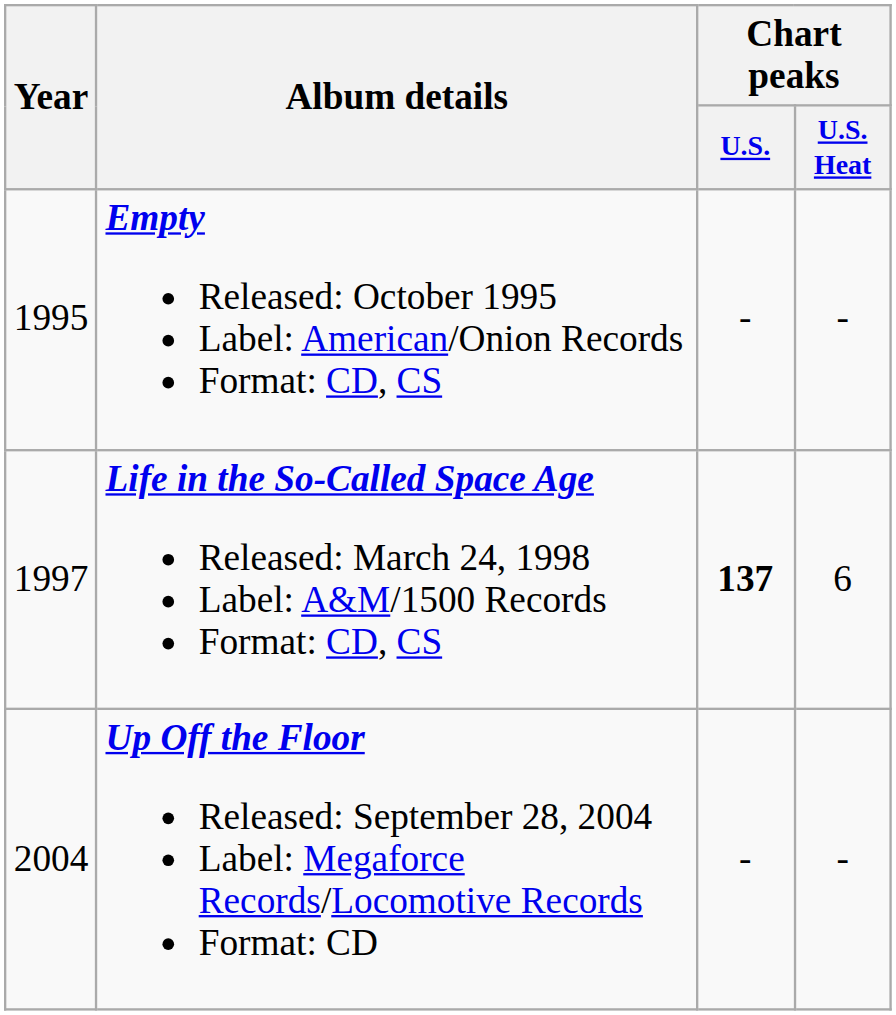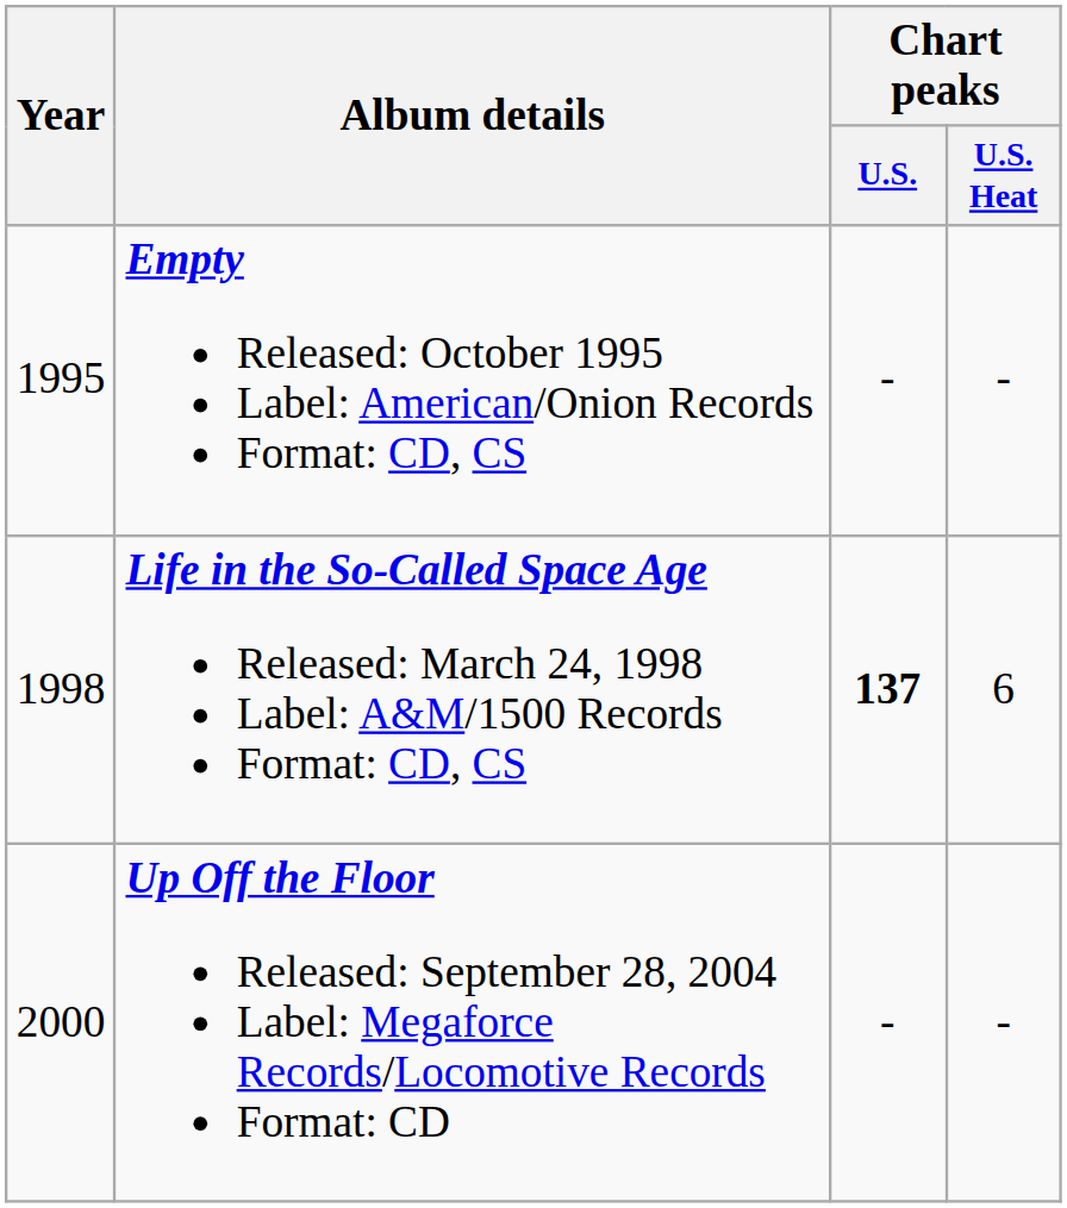row 4 | Year: 1997 -> 1998
row 5 | Year: 2004 -> 2000
